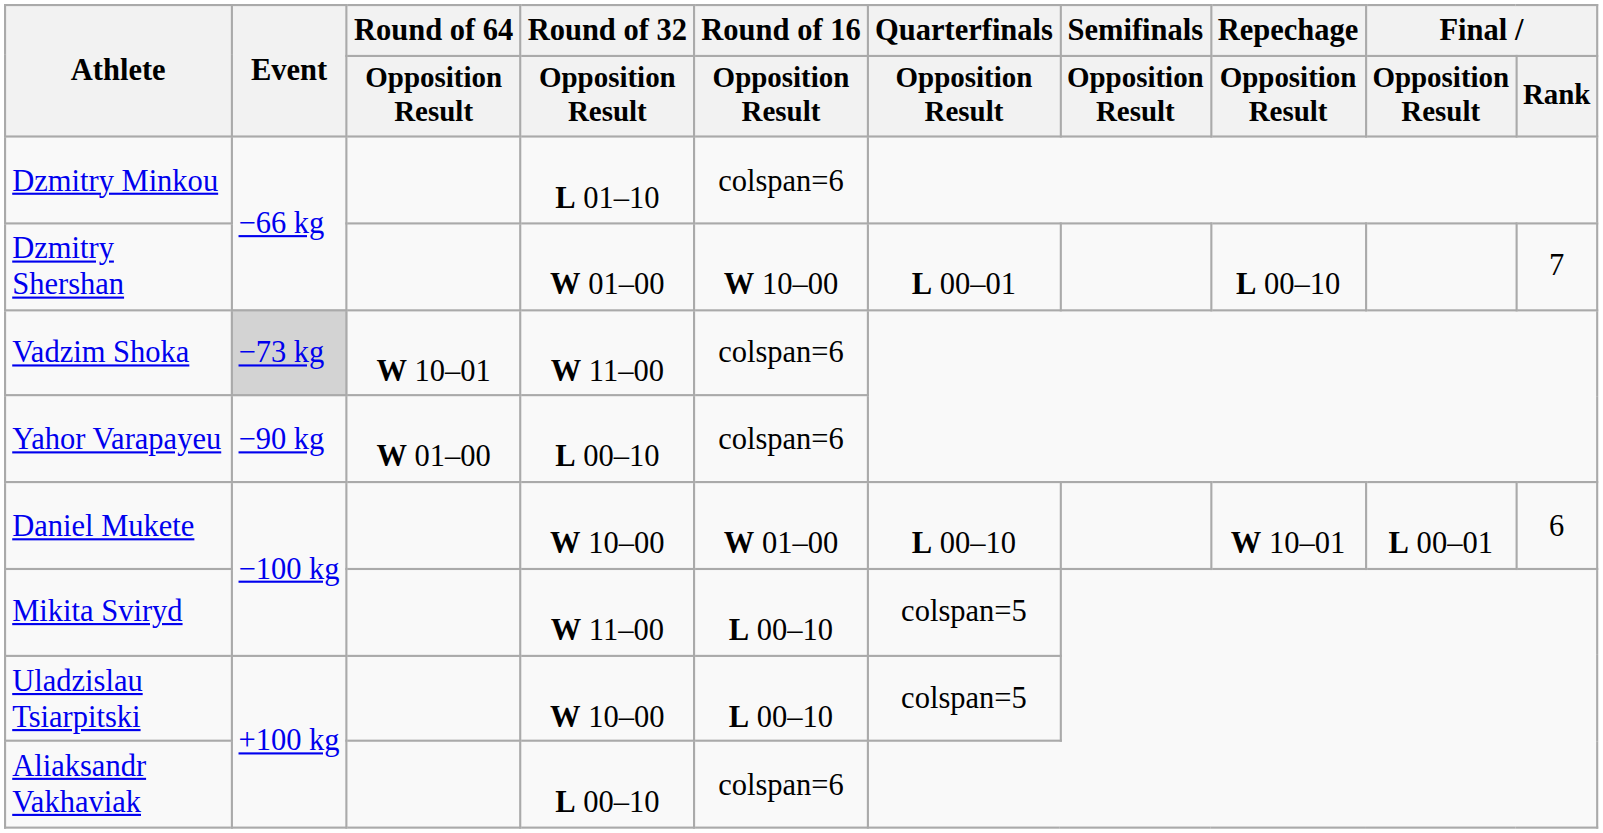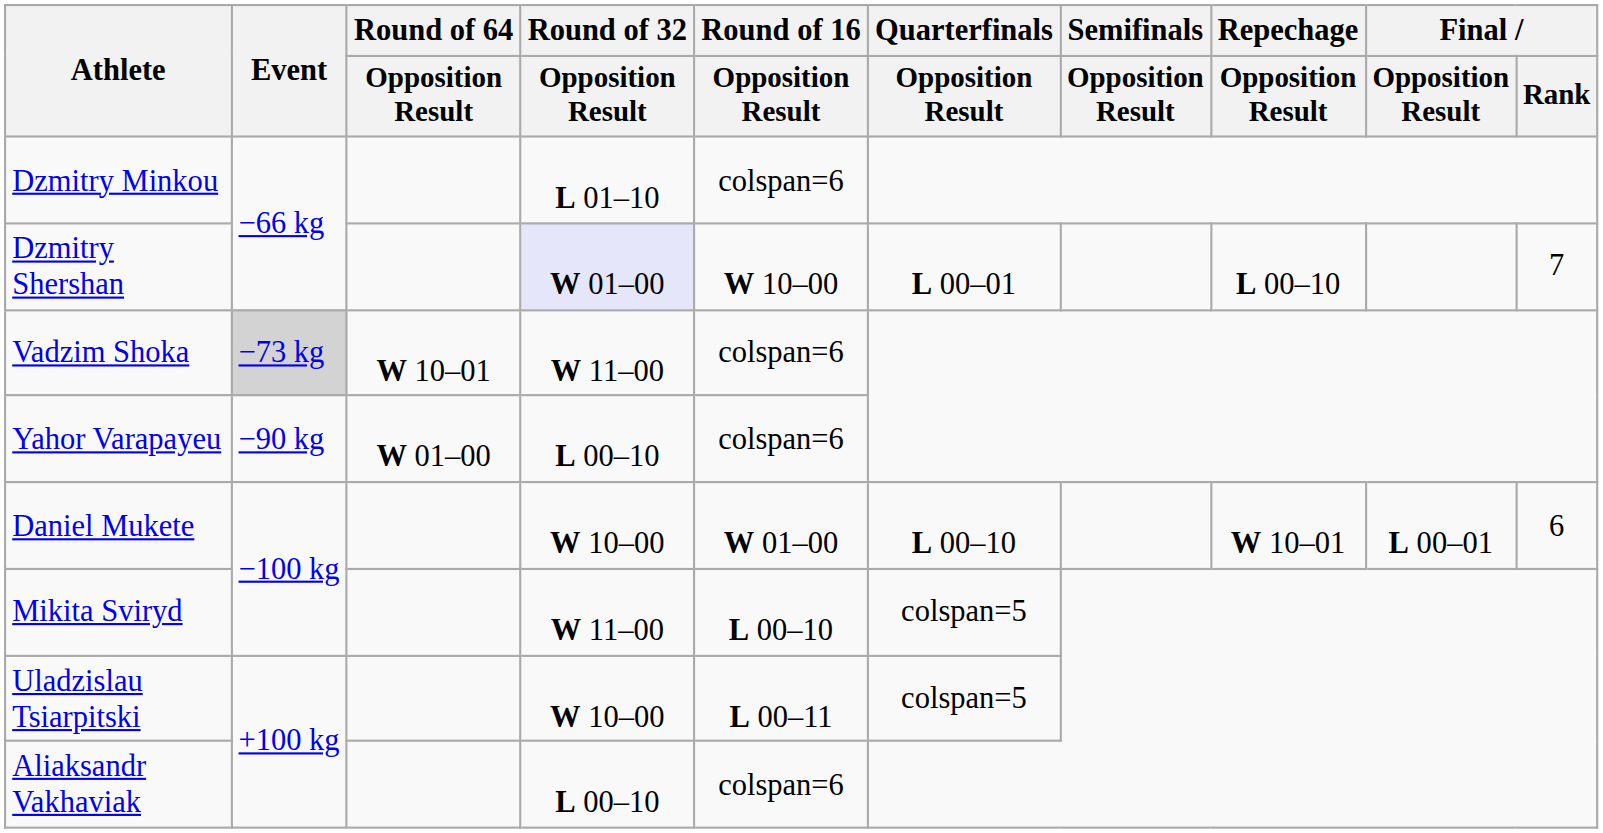Dzmitry Shershan | Round of 32 / Opposition Result: no background -> lavender background
Uladzislau Tsiarpitski | Round of 16 / Opposition Result: L 00–10 -> L 00–11
